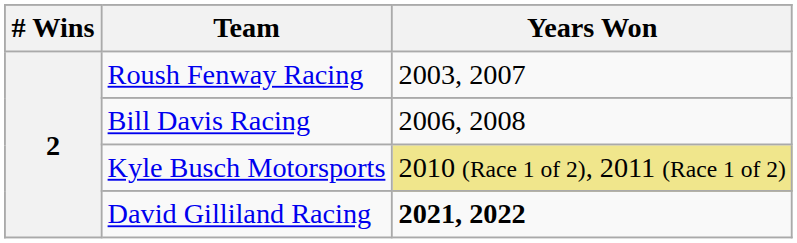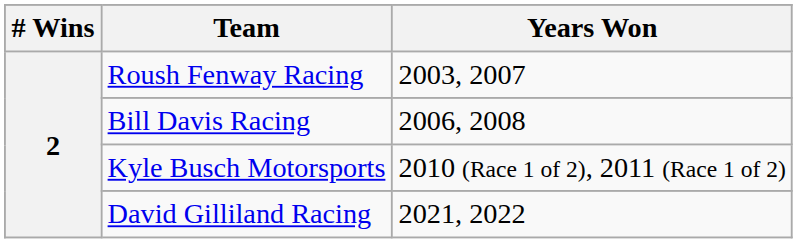Kyle Busch Motorsports | Years Won: khaki background -> no background
David Gilliland Racing | Years Won: bold -> normal
